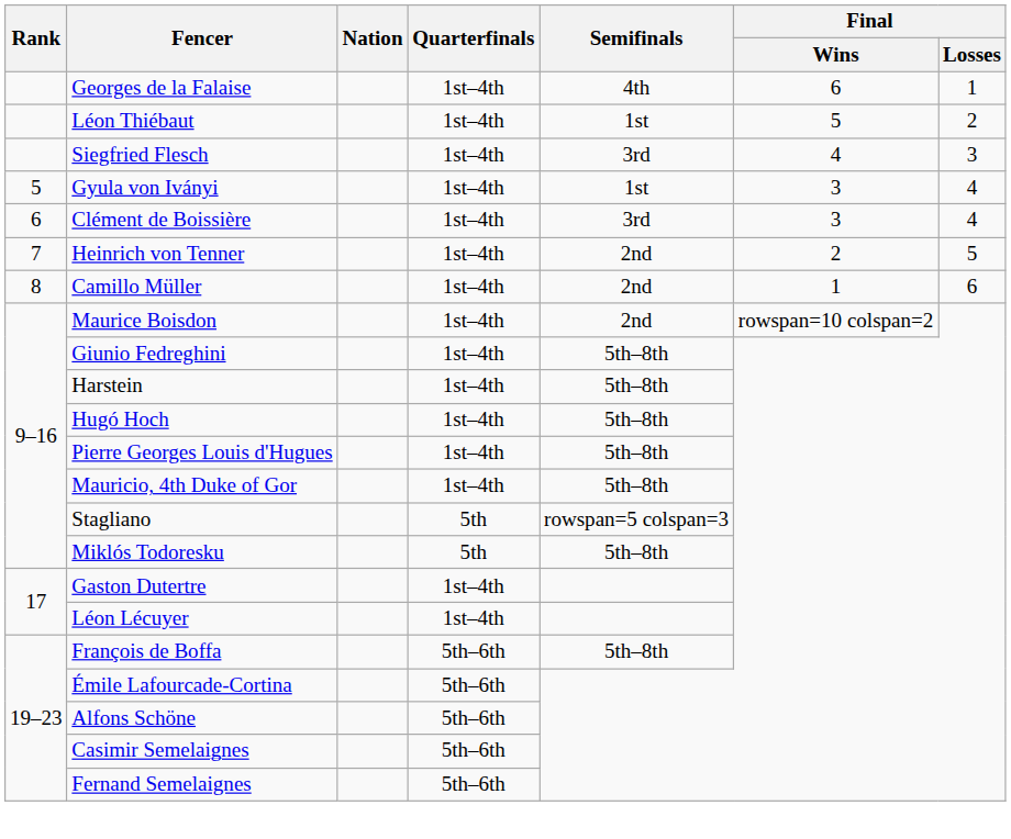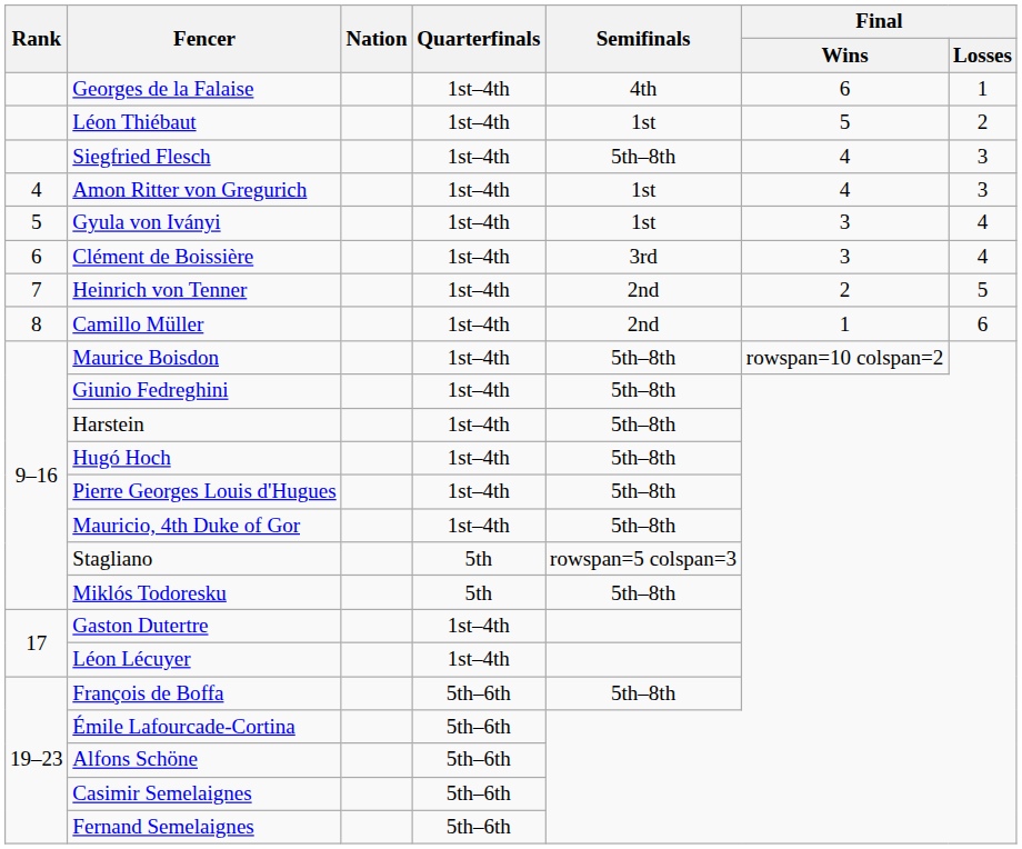Siegfried Flesch | Semifinals: 3rd -> 5th–8th
+ row: 4 | Amon Ritter von Gregurich | 1st–4th | 1st | 4 | 3
Maurice Boisdon | Semifinals: 2nd -> 5th–8th
